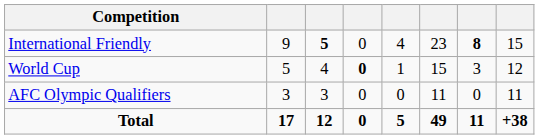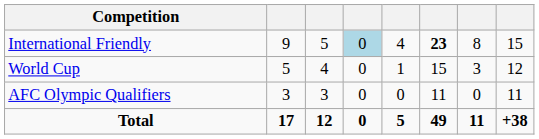International Friendly | column 3: bold -> normal
International Friendly | column 4: no background -> lightblue background
International Friendly | column 6: normal -> bold
International Friendly | column 7: bold -> normal
World Cup | column 4: bold -> normal
